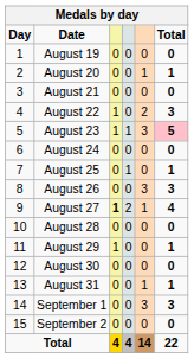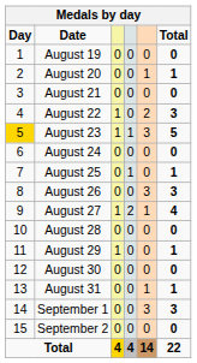August 23 | Day: no background -> gold background
August 23 | Total: pink background -> no background
August 27 | column 3: bold -> normal
